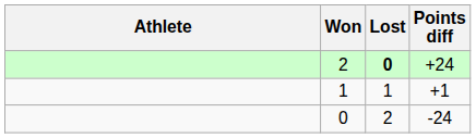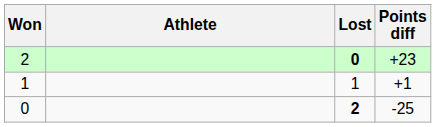columns swapped: Athlete <-> Won
row 2 | Points diff: +24 -> +23
row 4 | Lost: normal -> bold
row 4 | Points diff: -24 -> -25
